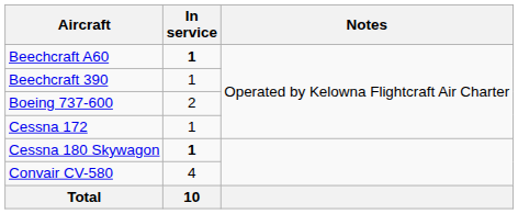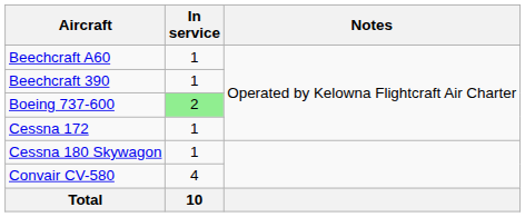Beechcraft A60 | In service: bold -> normal
Boeing 737-600 | In service: no background -> lightgreen background
Cessna 180 Skywagon | In service: bold -> normal
